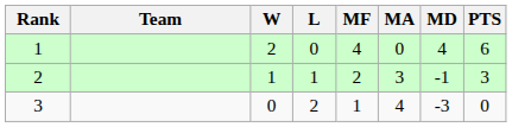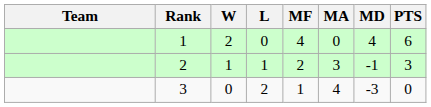columns swapped: Rank <-> Team
